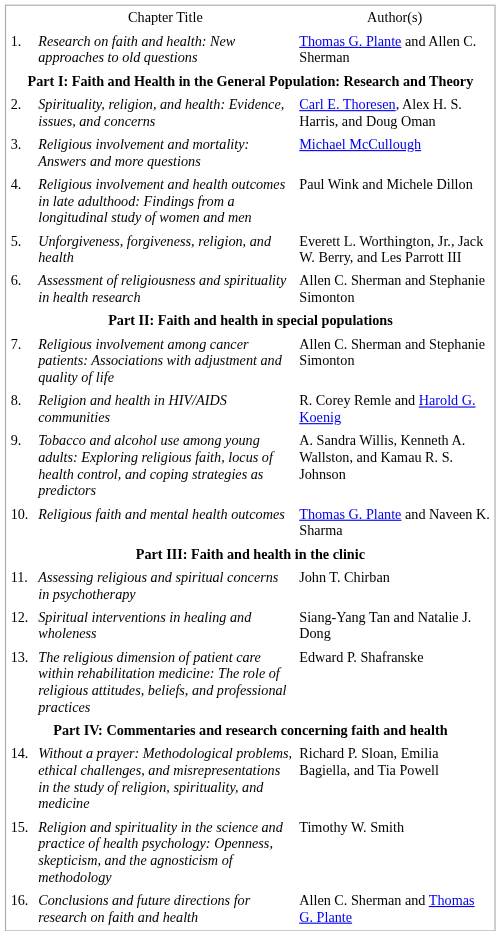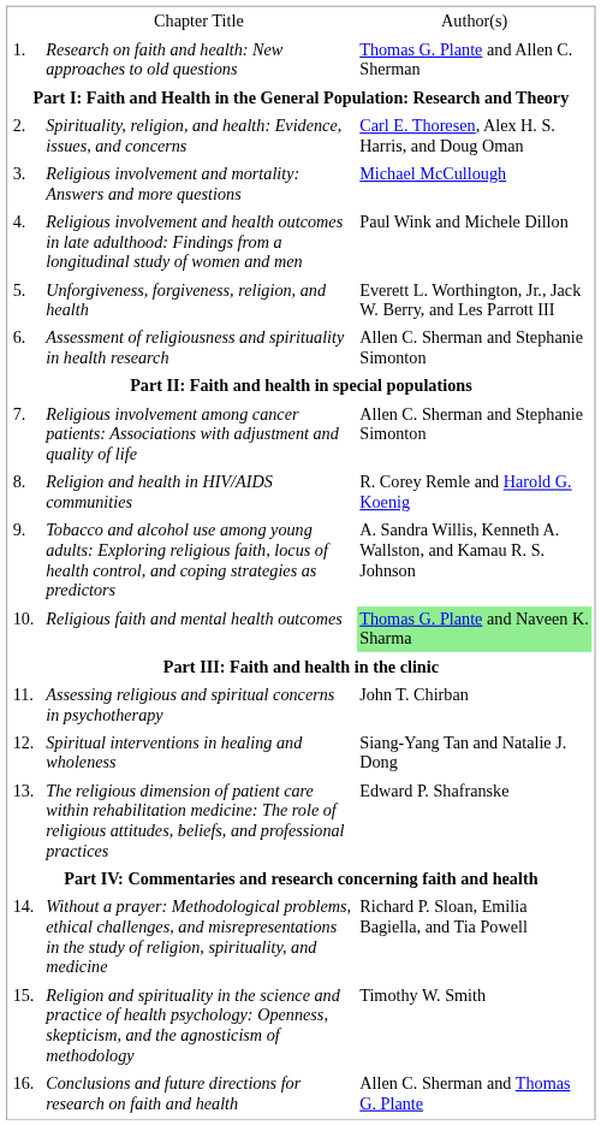Religious faith and mental health outcomes | column 3: no background -> lightgreen background
